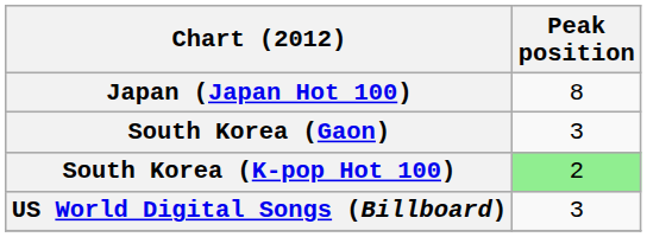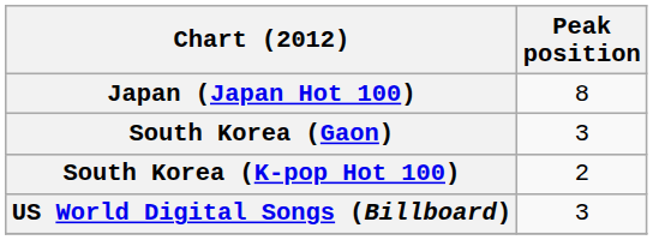South Korea (K-pop Hot 100) | Peak position: lightgreen background -> no background
